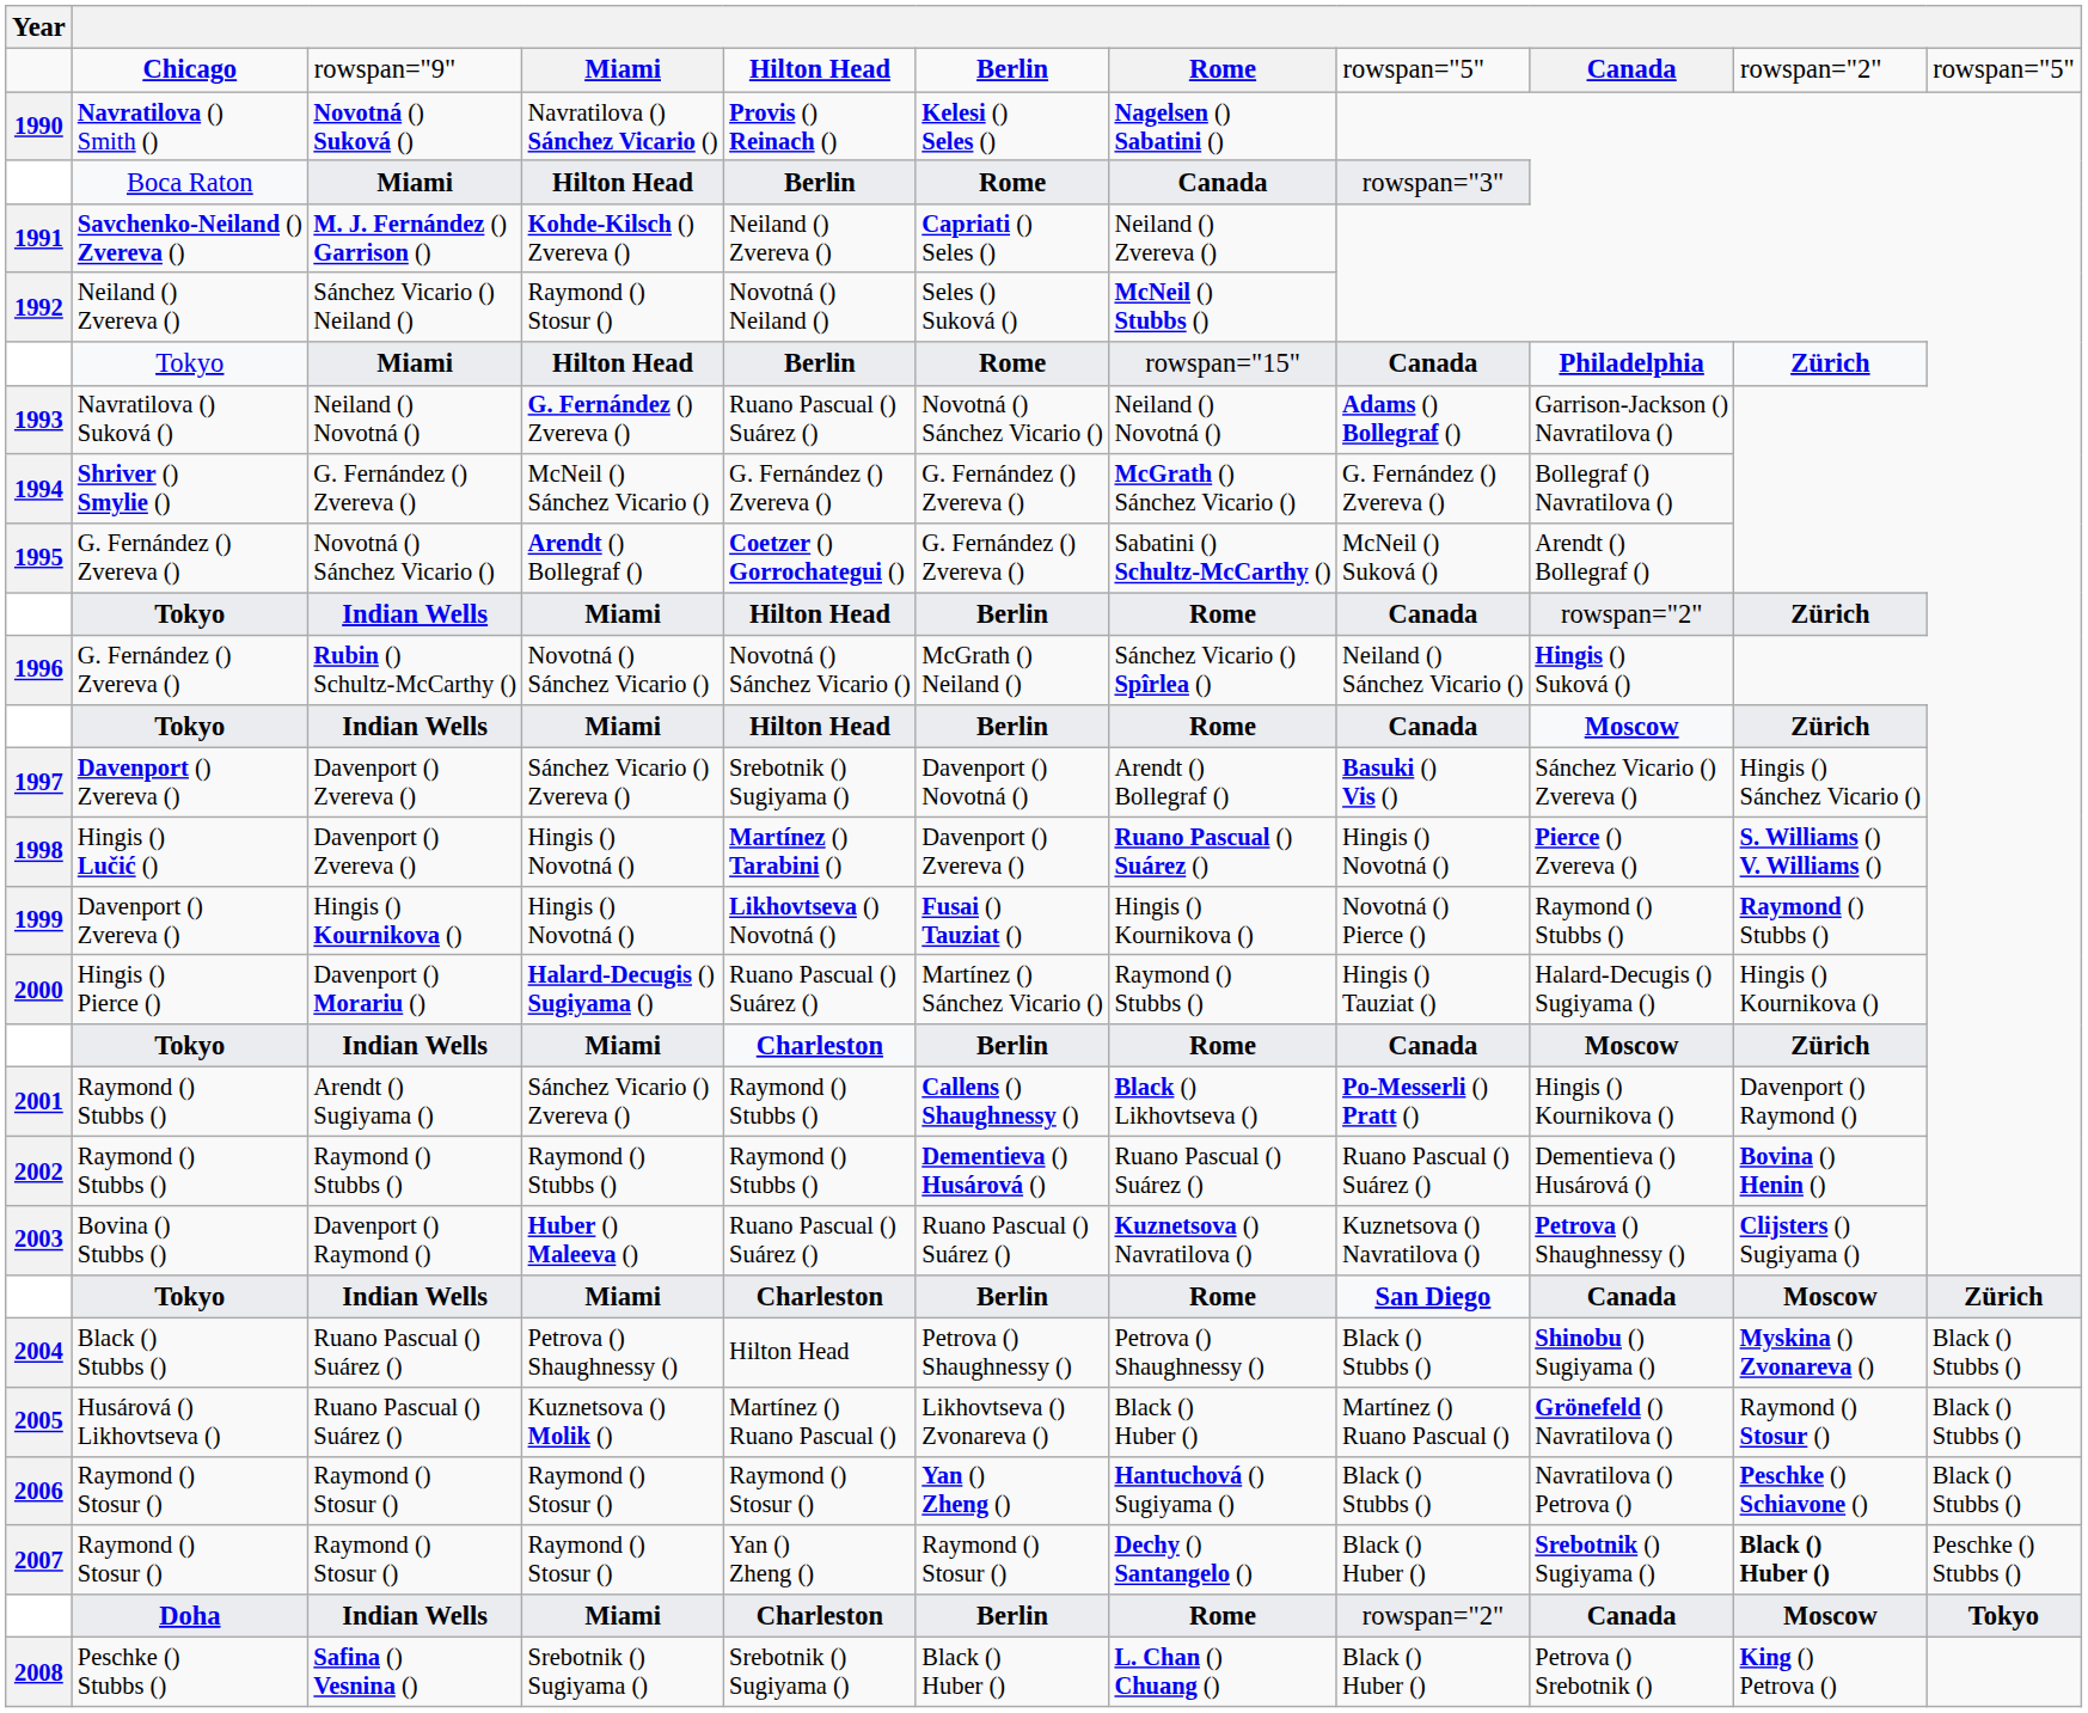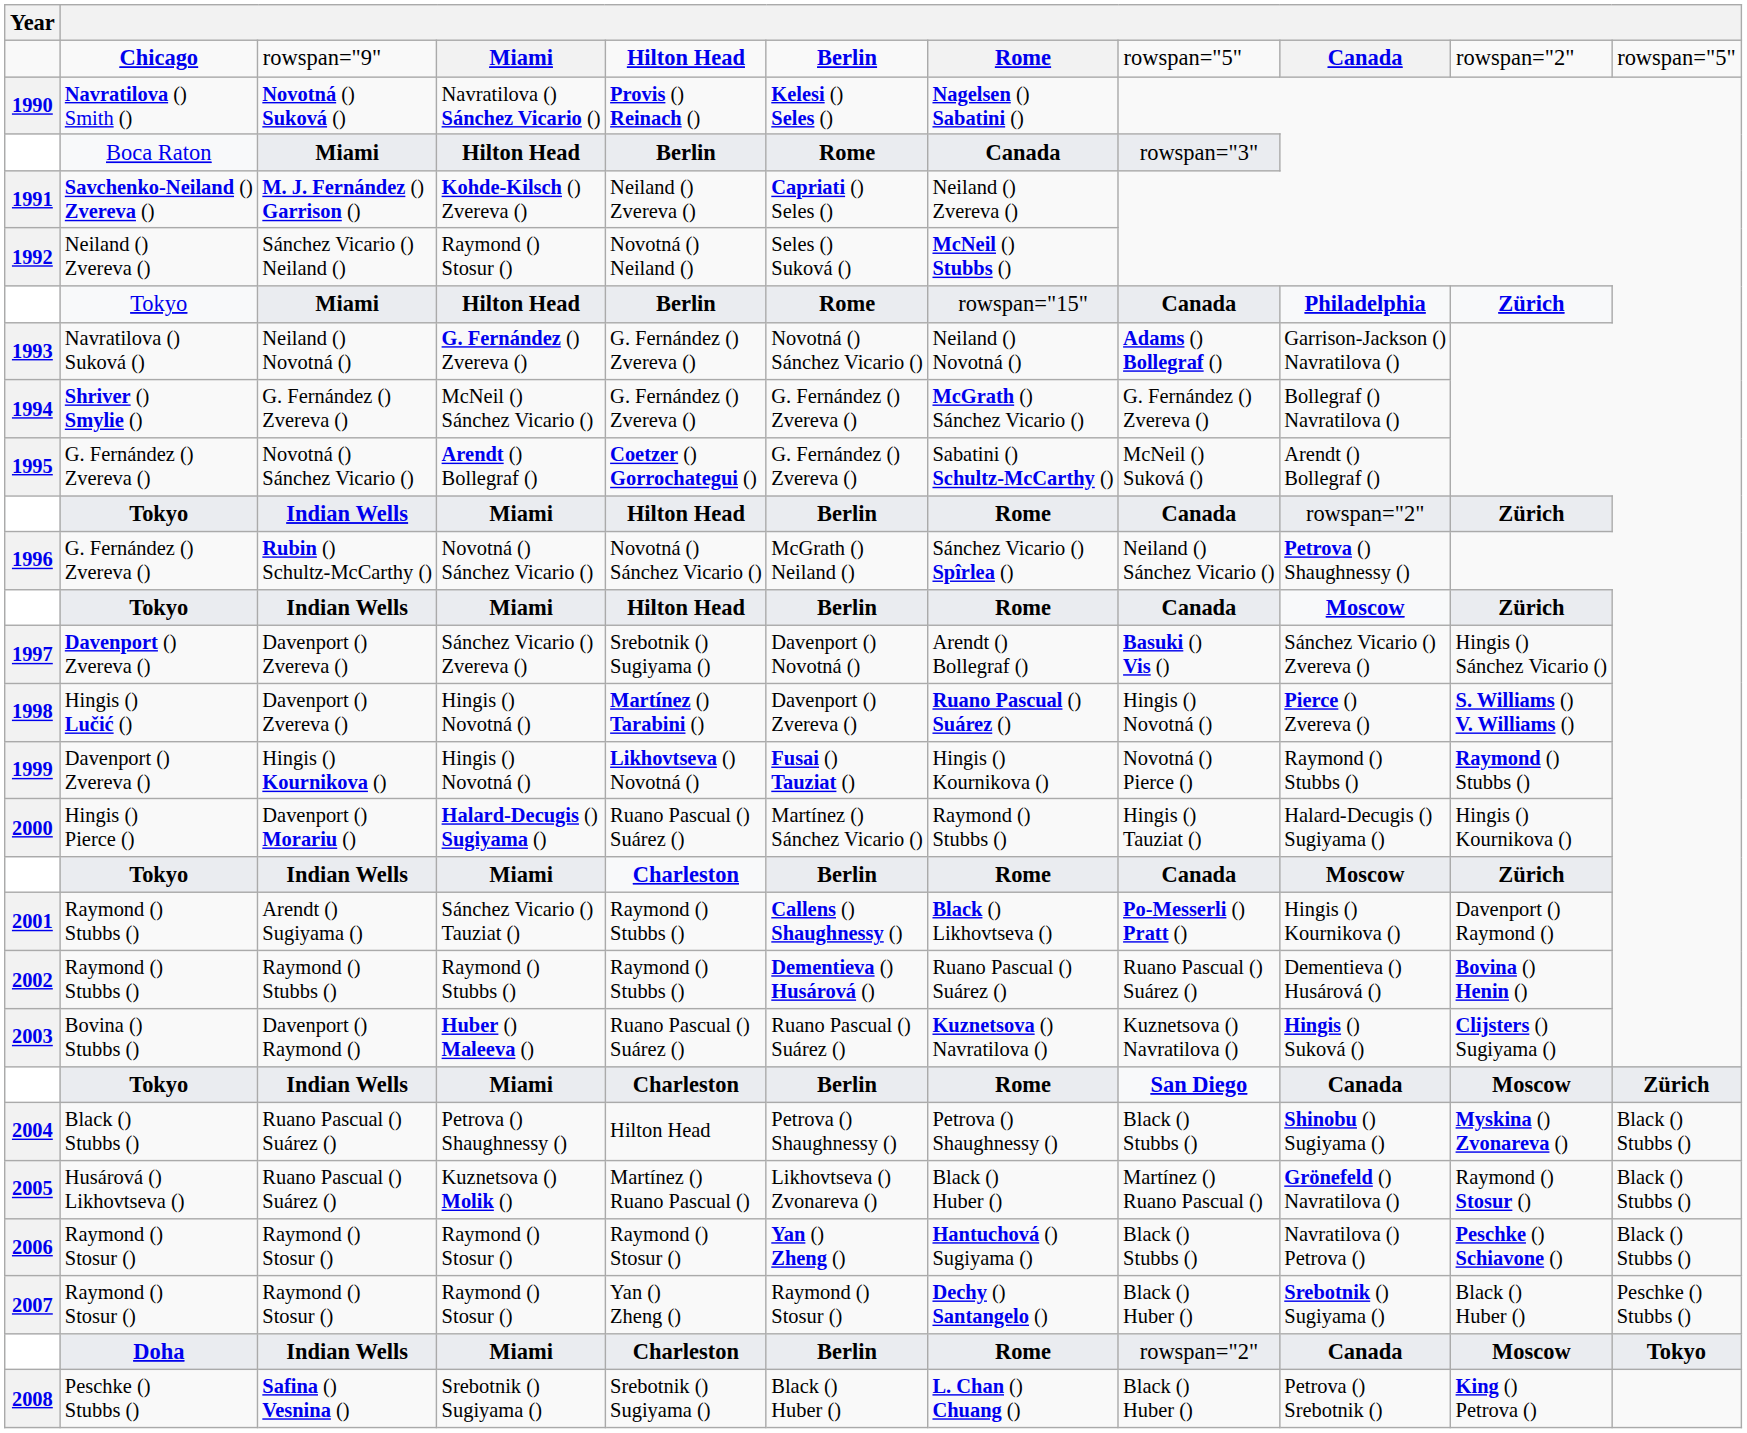1993 | column 5: Ruano Pascual () Suárez () -> G. Fernández () Zvereva ()
1996 | column 9: Hingis () Suková () -> Petrova () Shaughnessy ()
2001 | column 4: Sánchez Vicario () Zvereva () -> Sánchez Vicario () Tauziat ()
2003 | column 9: Petrova () Shaughnessy () -> Hingis () Suková ()
2007 | column 10: bold -> normal
